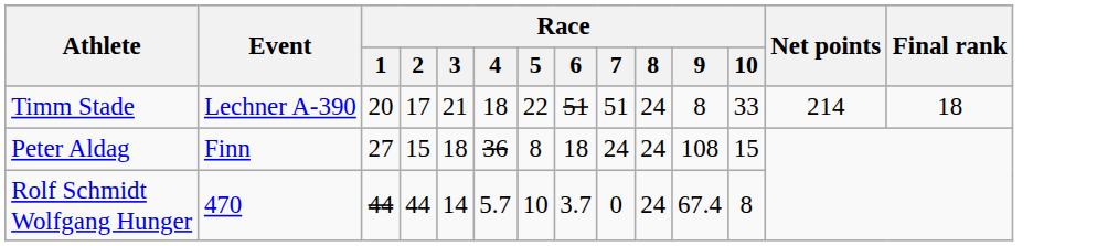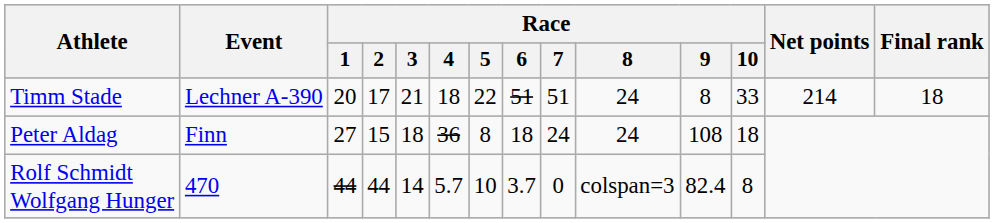Peter Aldag | Race / 10: 15 -> 18
Rolf Schmidt Wolfgang Hunger | Race / 8: 24 -> colspan=3
Rolf Schmidt Wolfgang Hunger | Race / 9: 67.4 -> 82.4
